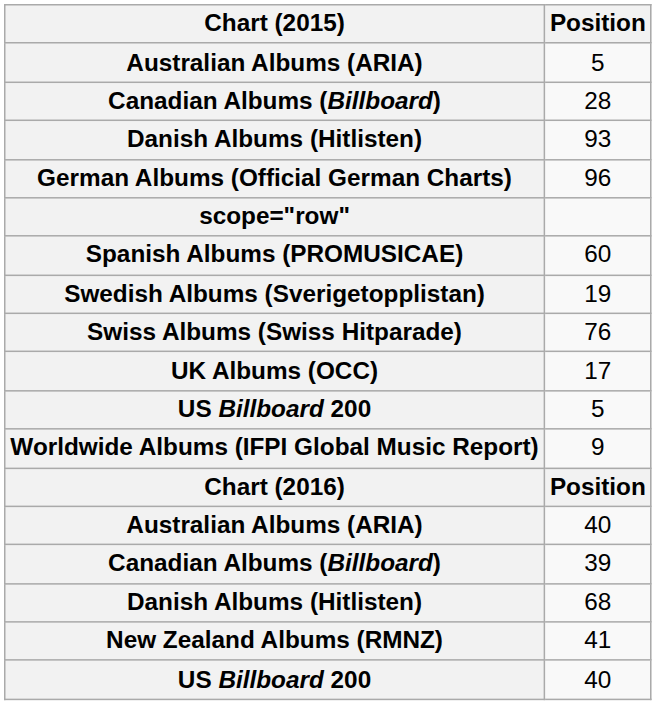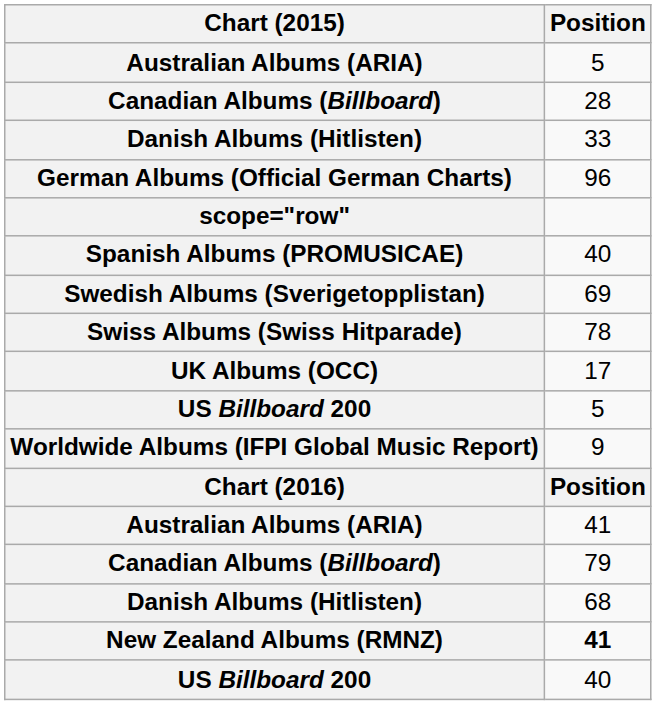row 4 | Position: 93 -> 33
row 7 | Position: 60 -> 40
row 8 | Position: 19 -> 69
row 9 | Position: 76 -> 78
row 14 | Position: 40 -> 41
row 15 | Position: 39 -> 79
row 17 | Position: normal -> bold
